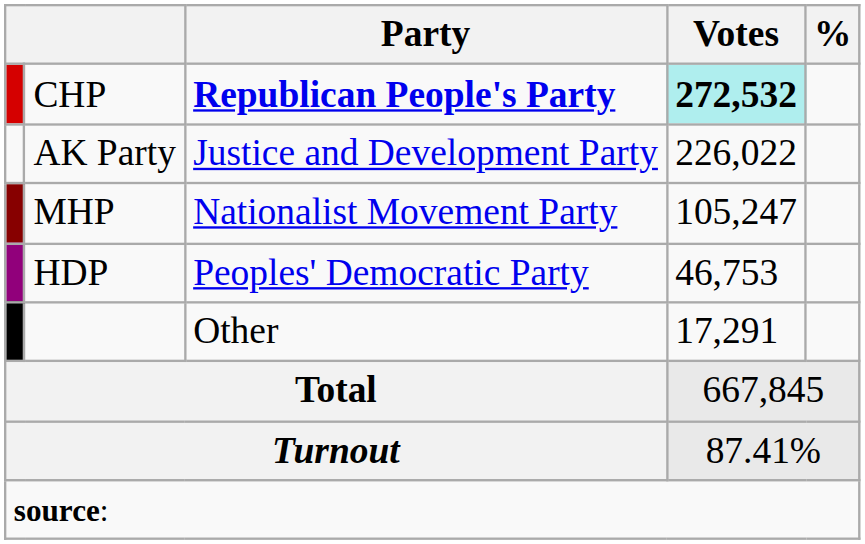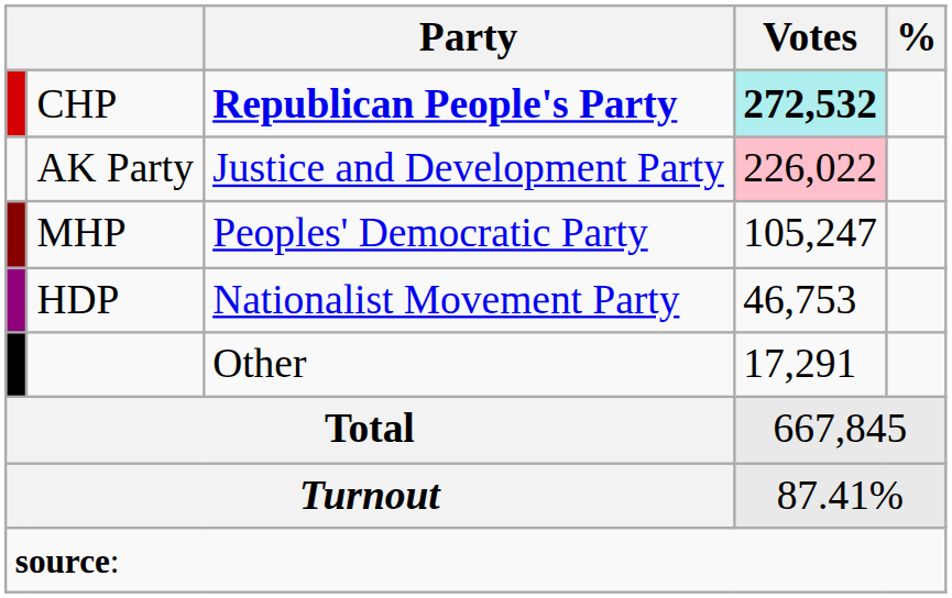AK Party | Votes: no background -> pink background
MHP | Party: Nationalist Movement Party -> Peoples' Democratic Party
HDP | Party: Peoples' Democratic Party -> Nationalist Movement Party
